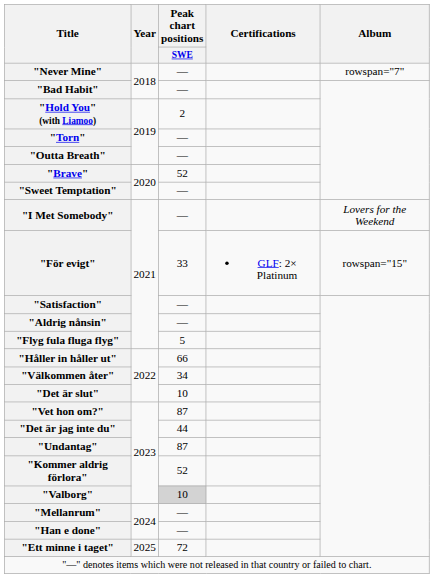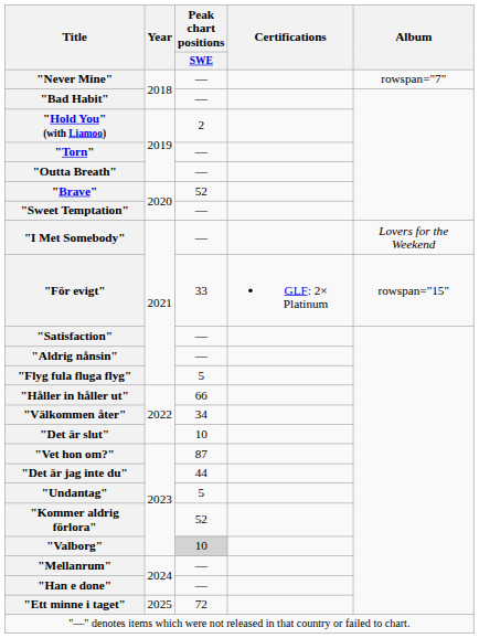"Undantag" | Peak chart positions / SWE: 87 -> 5
